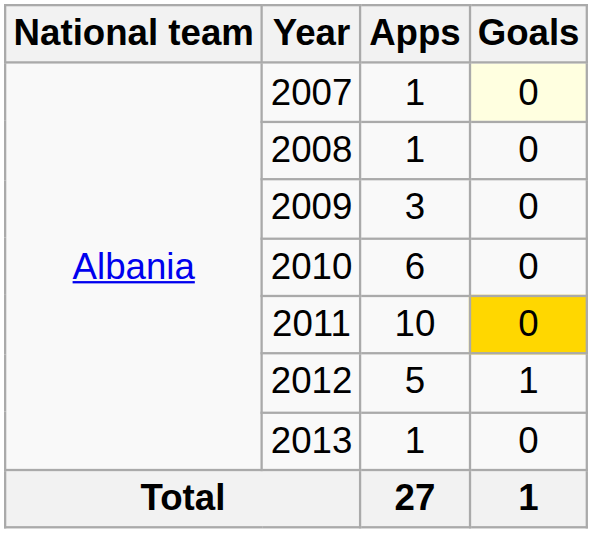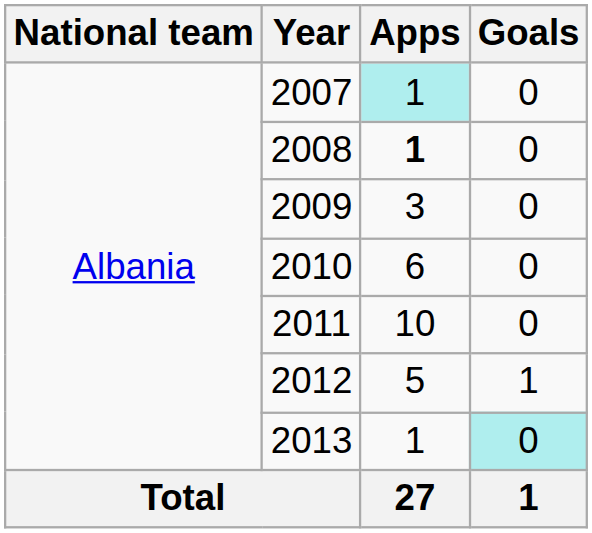2007 | Apps: no background -> paleturquoise background
2007 | Goals: lightyellow background -> no background
2008 | Apps: normal -> bold
2011 | Goals: gold background -> no background
2013 | Goals: no background -> paleturquoise background
